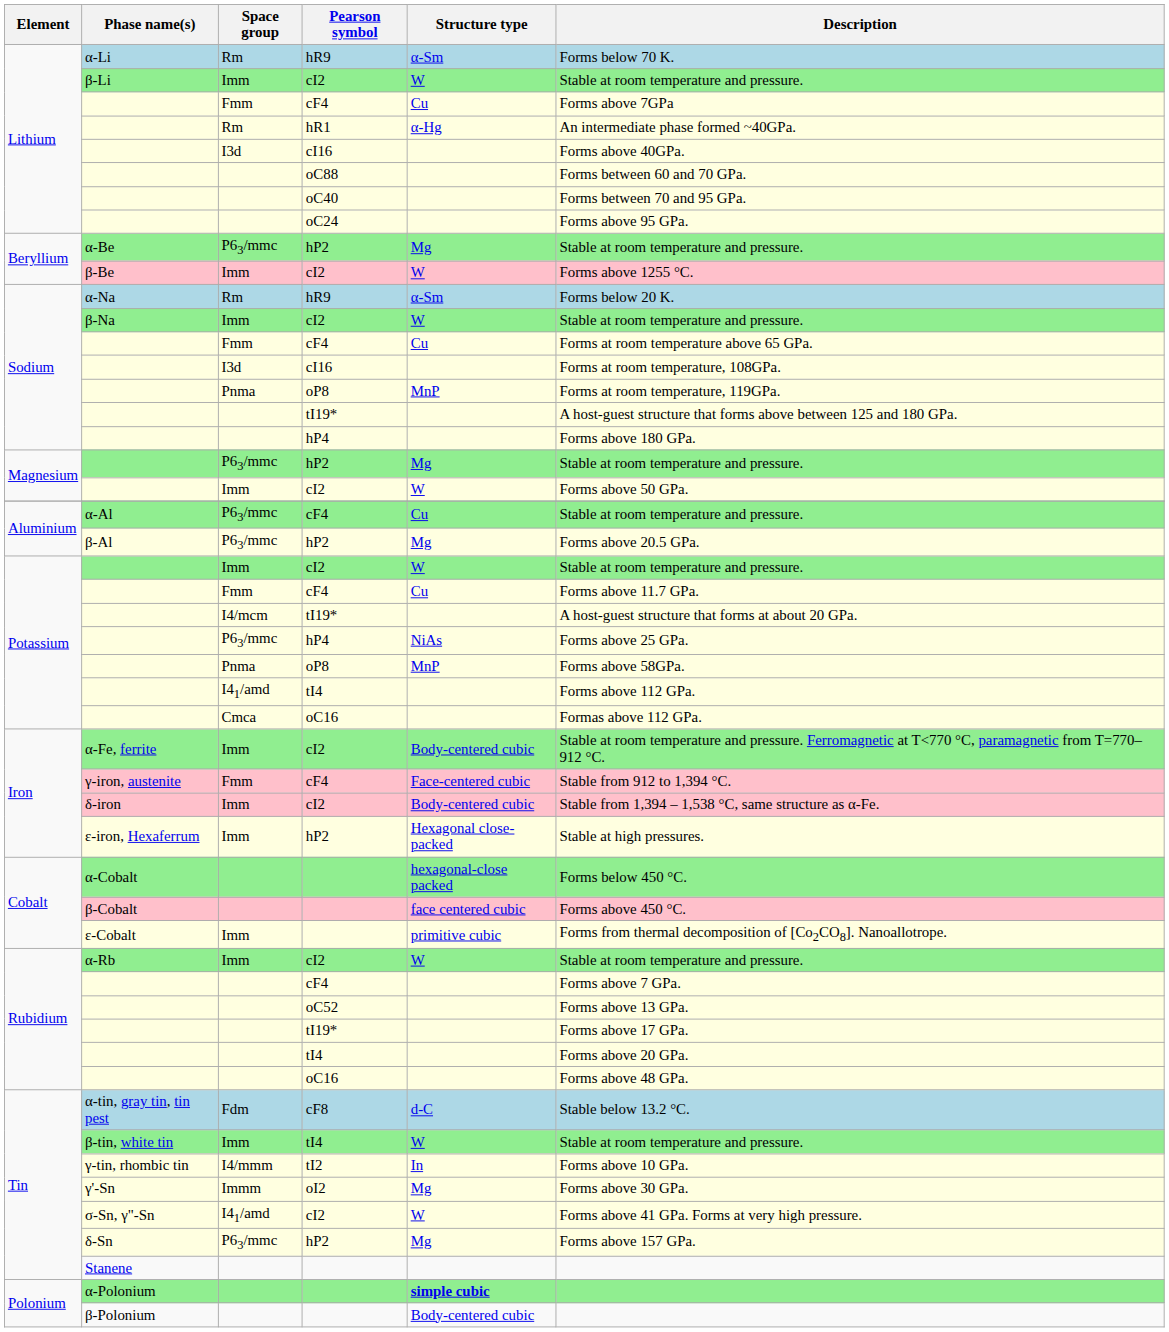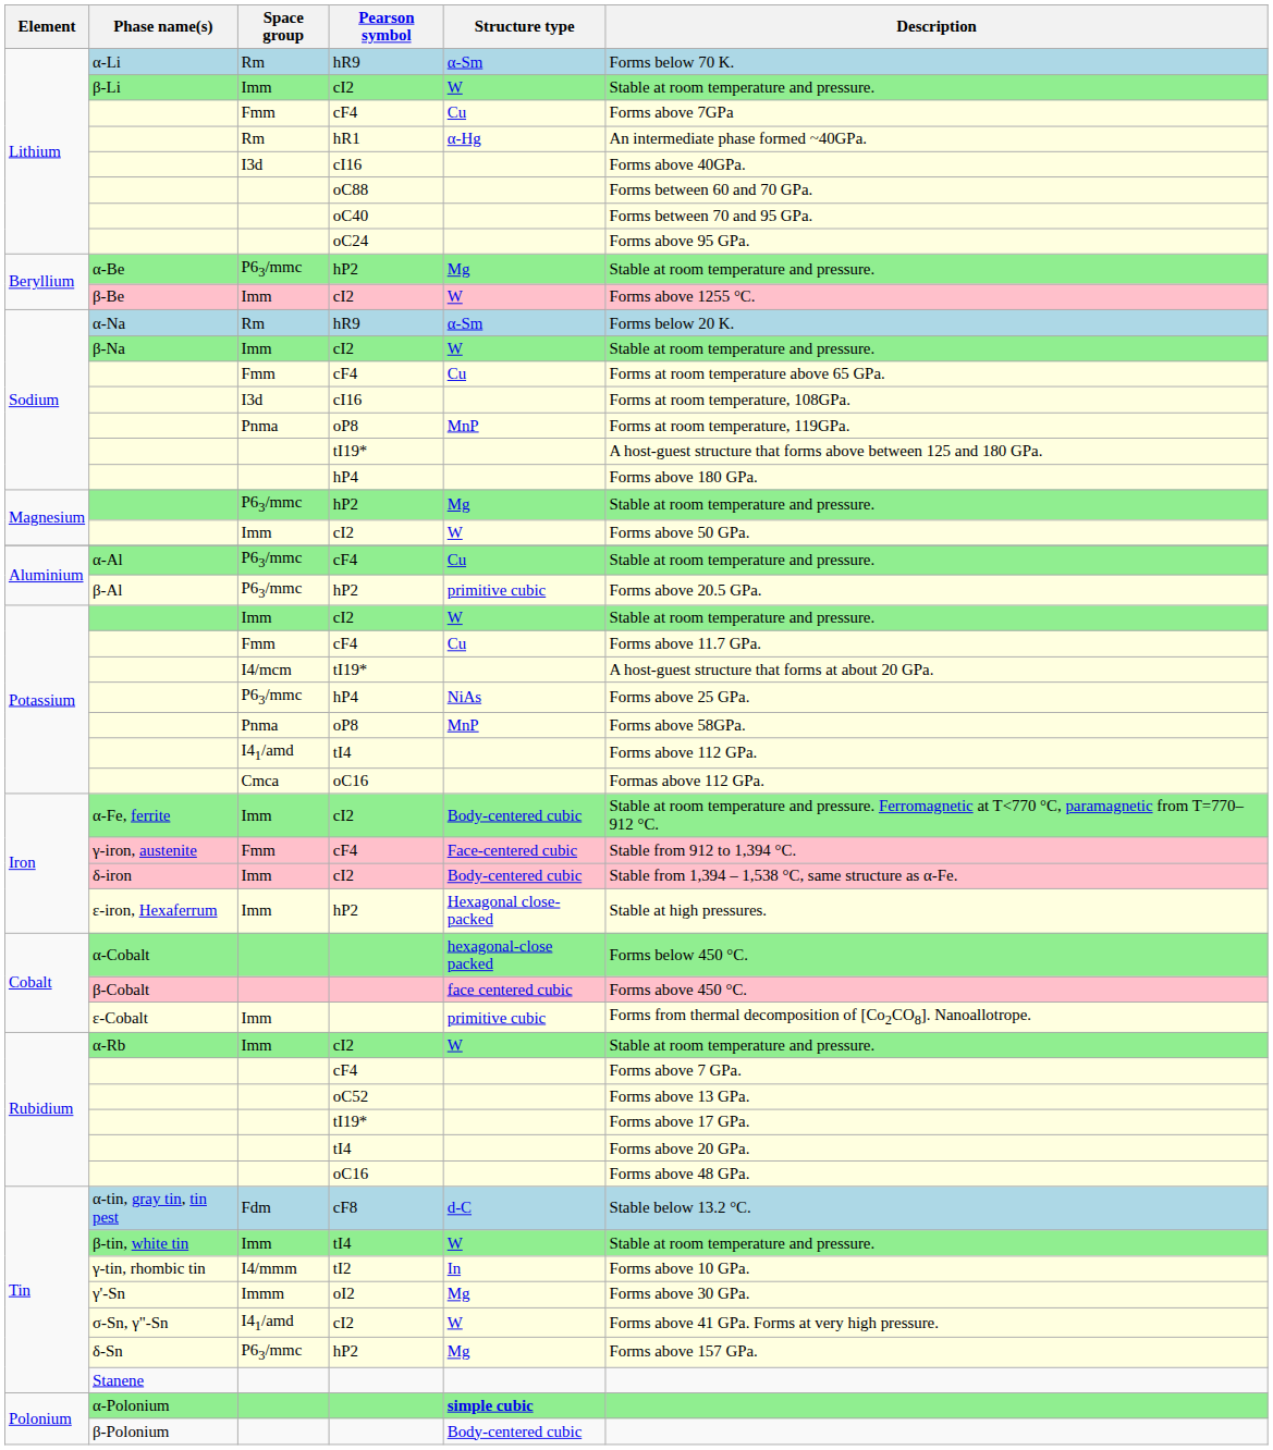β-Al | Structure type: Mg -> primitive cubic
